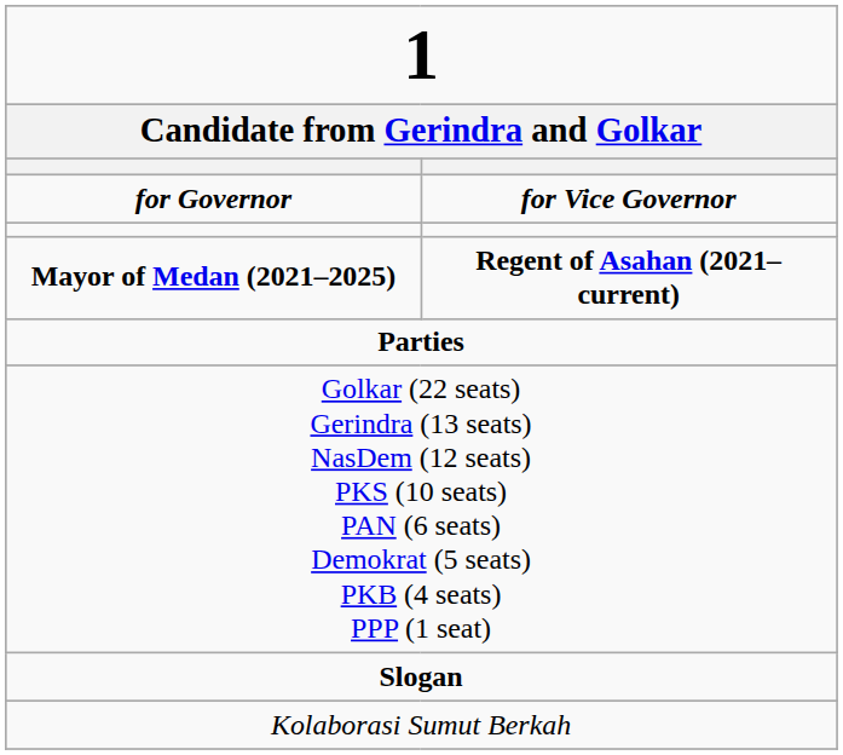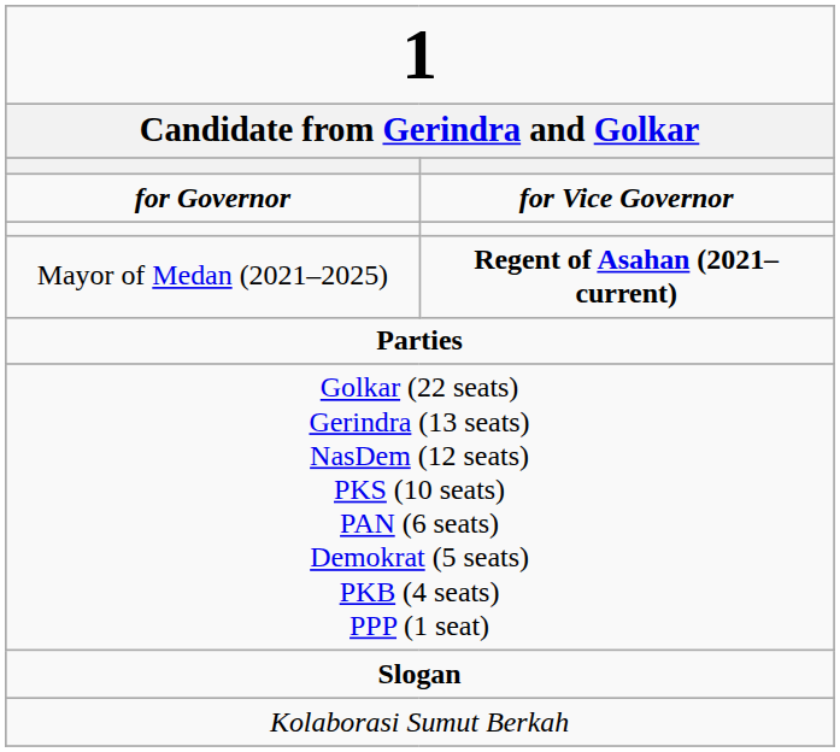row 6 | column 1: bold -> normal
